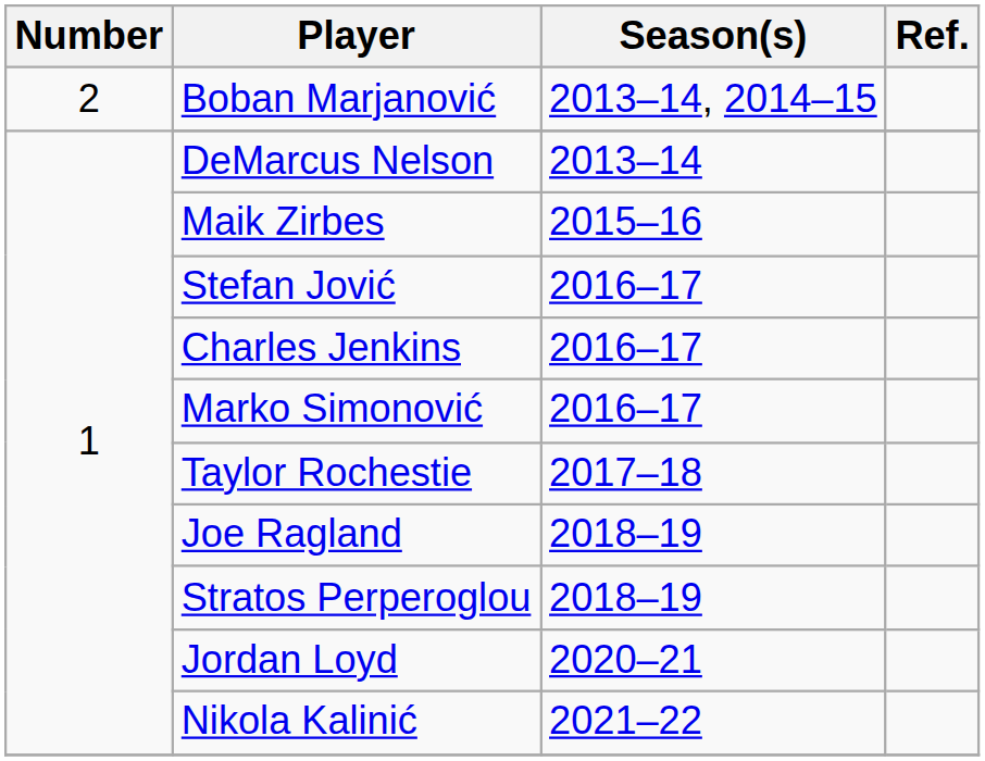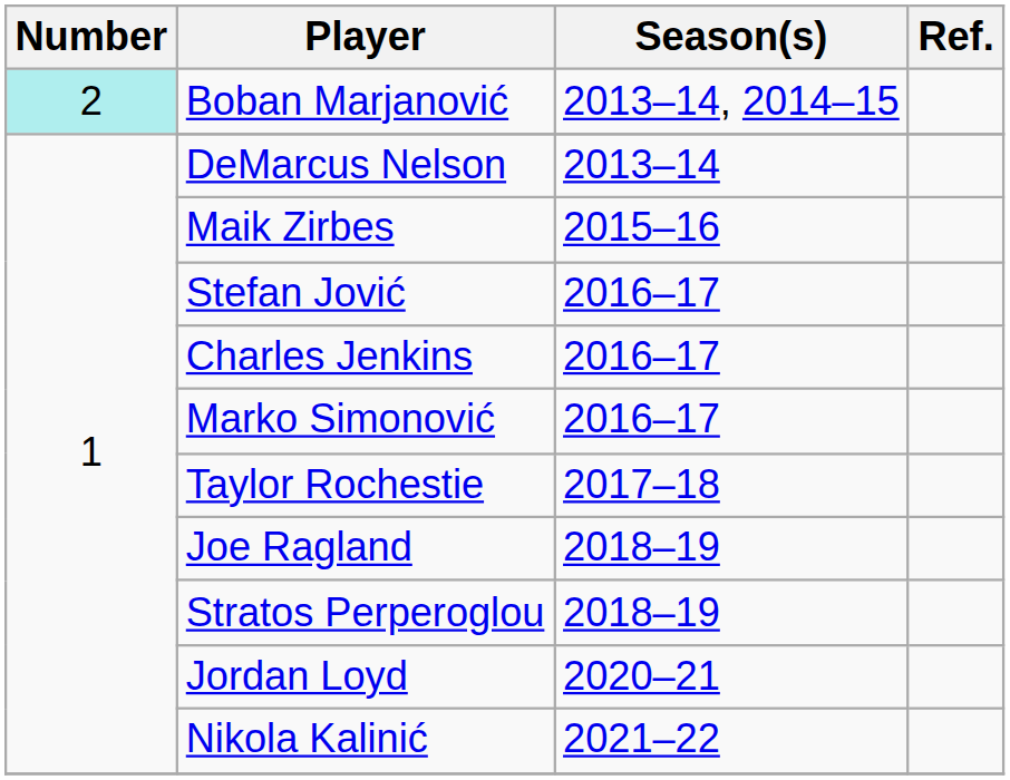Boban Marjanović | Number: no background -> paleturquoise background
